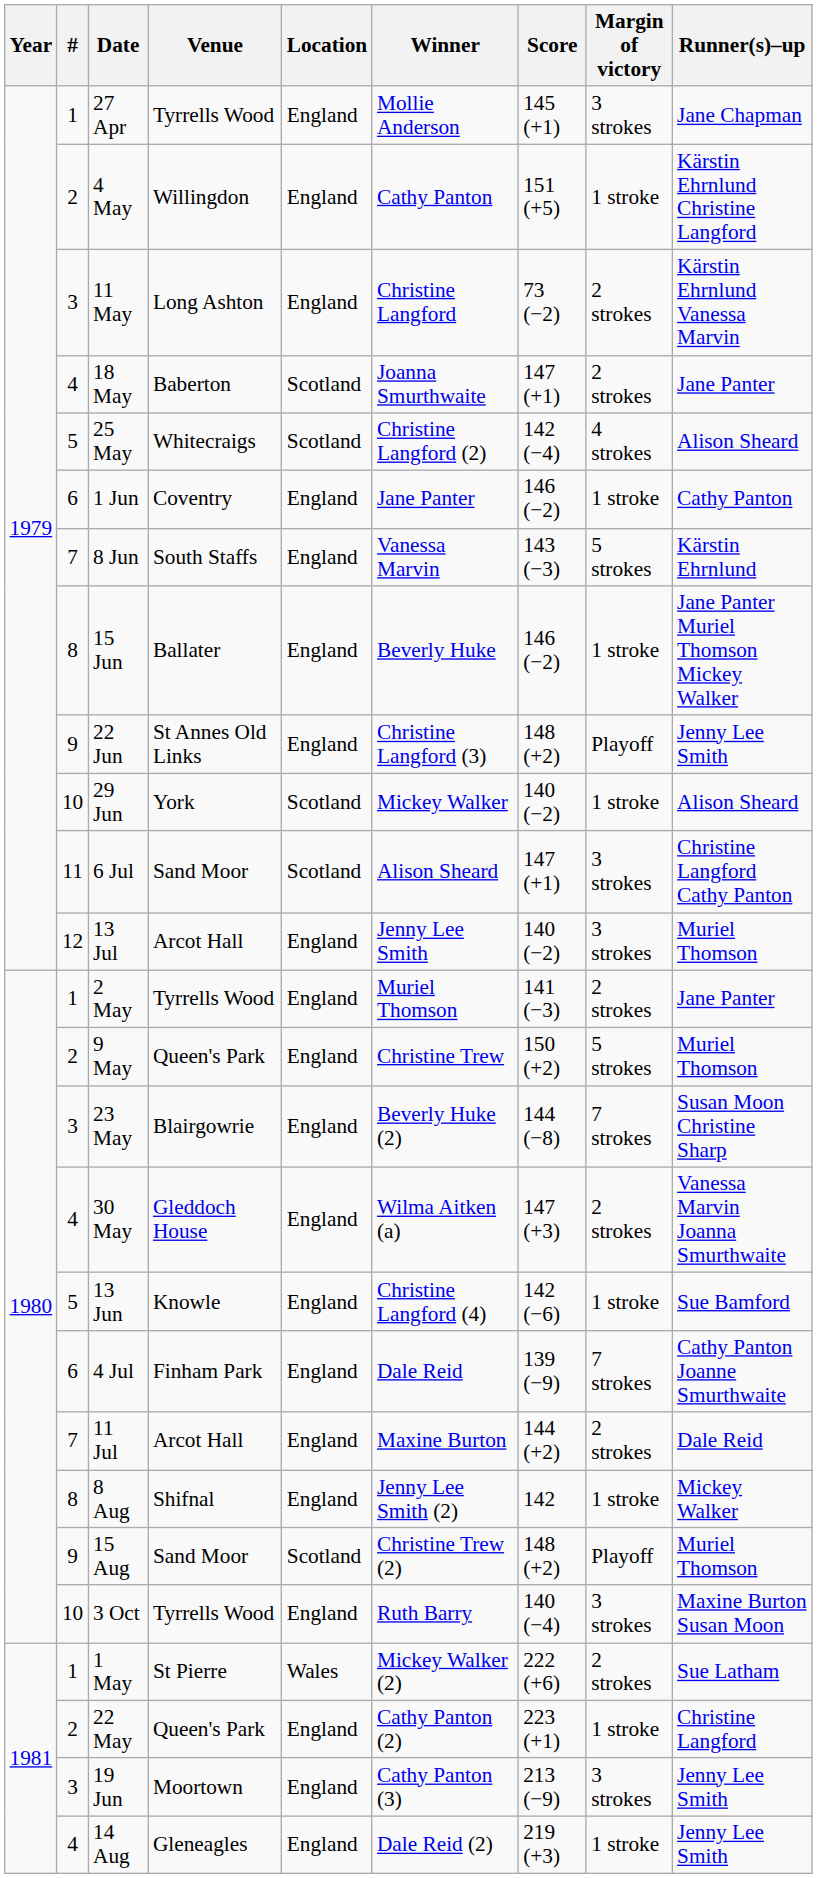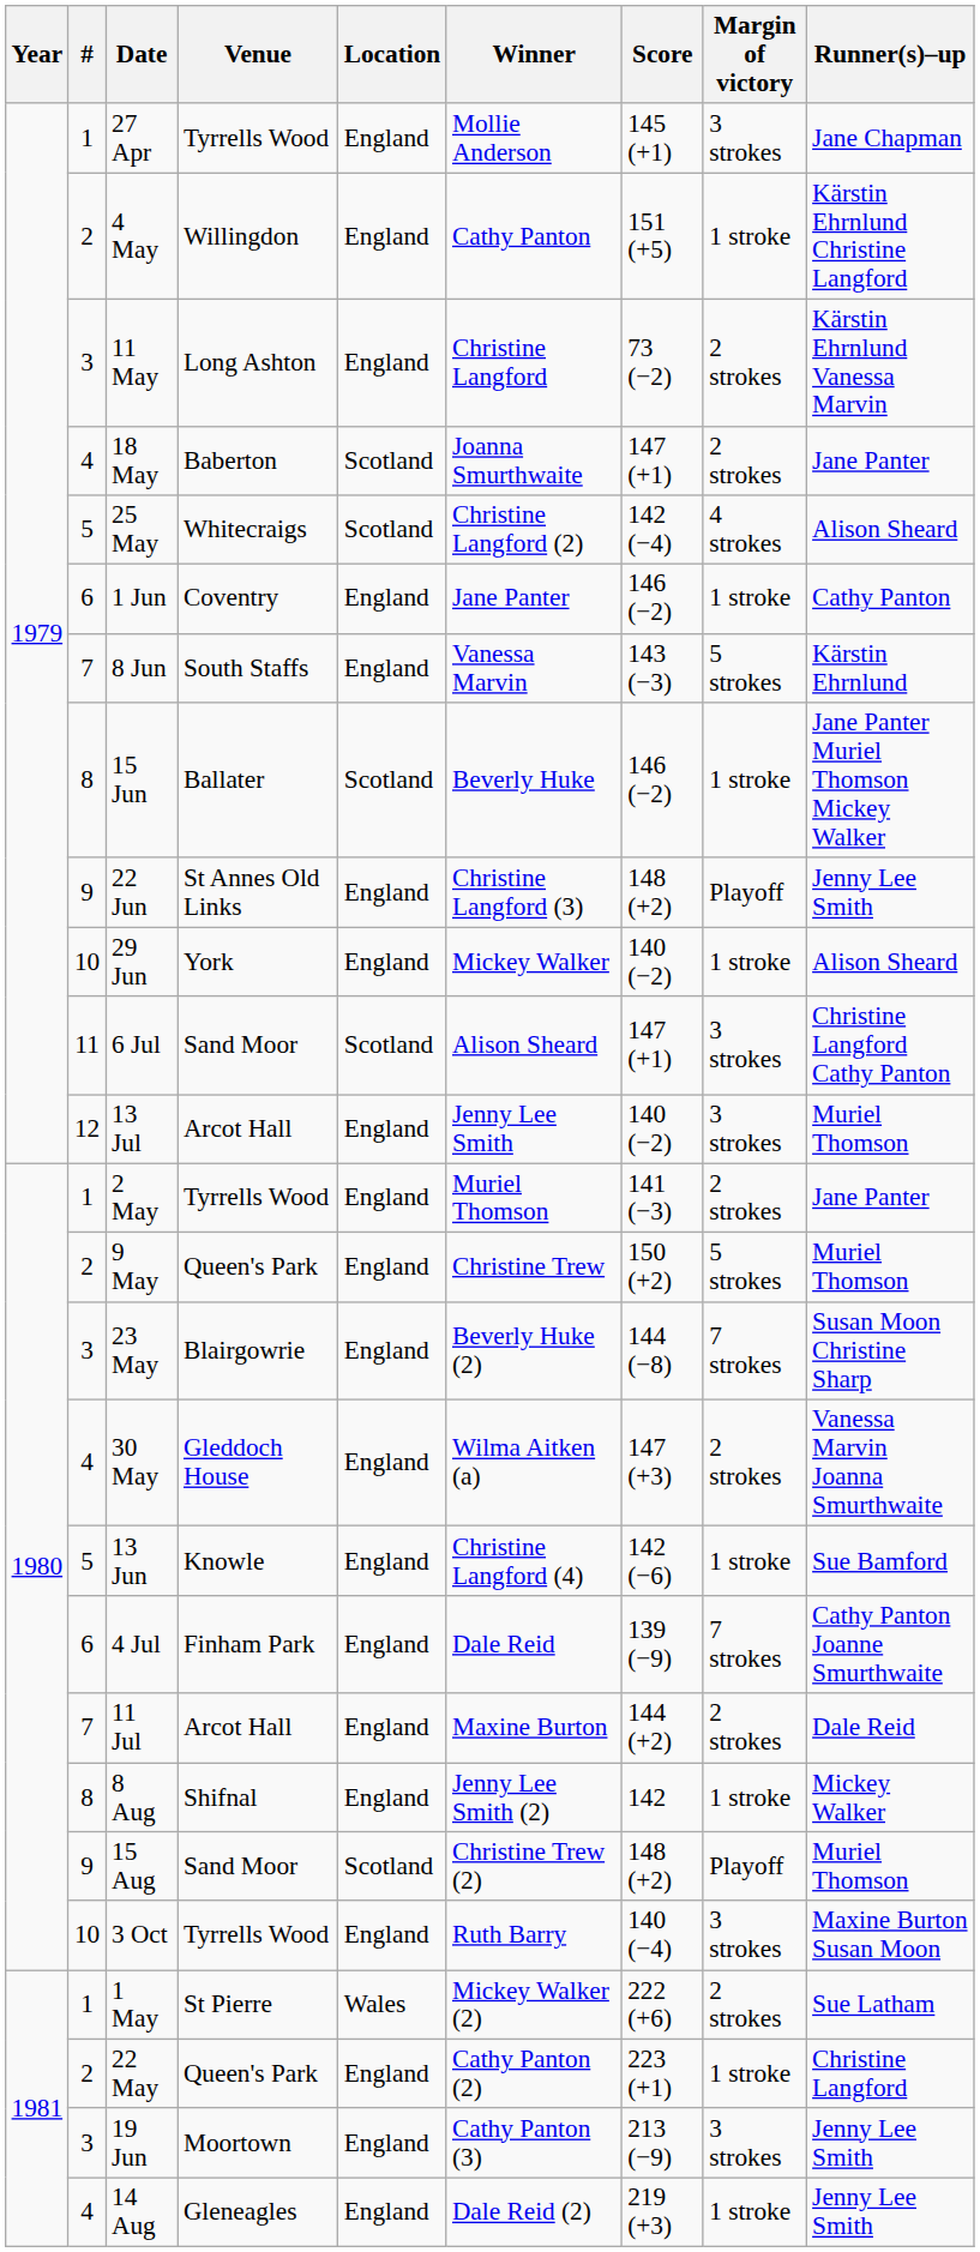15 Jun | Location: England -> Scotland
29 Jun | Location: Scotland -> England
